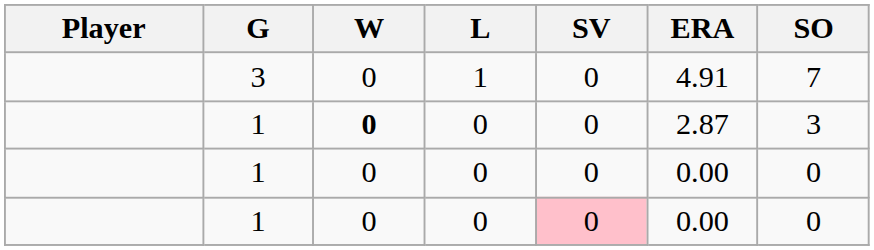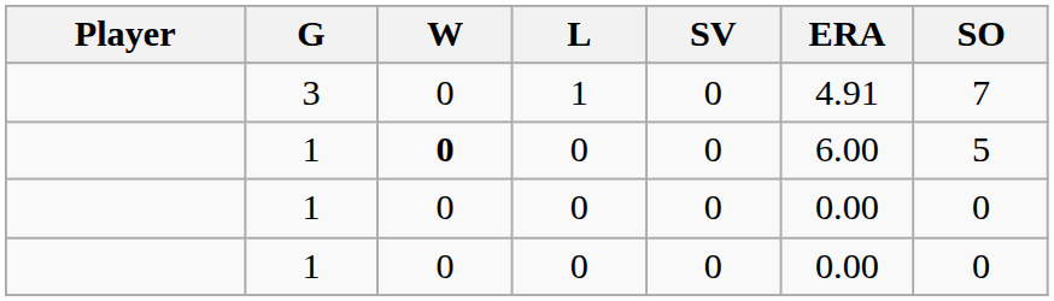row 3 | ERA: 2.87 -> 6.00
row 3 | SO: 3 -> 5
row 5 | SV: pink background -> no background
